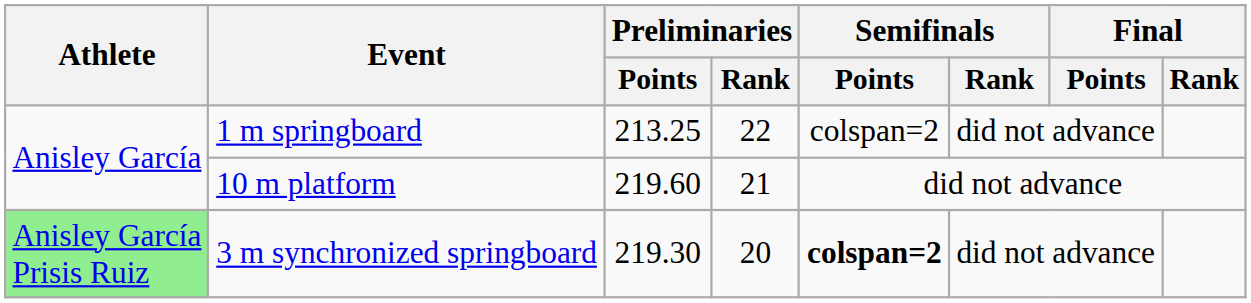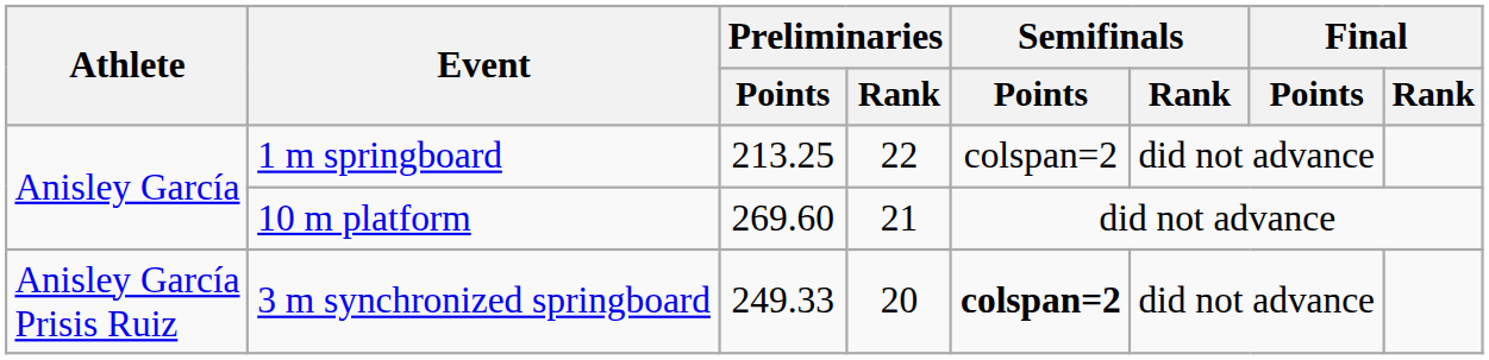10 m platform | Preliminaries / Points: 219.60 -> 269.60
3 m synchronized springboard | Athlete: lightgreen background -> no background
3 m synchronized springboard | Preliminaries / Points: 219.30 -> 249.33
